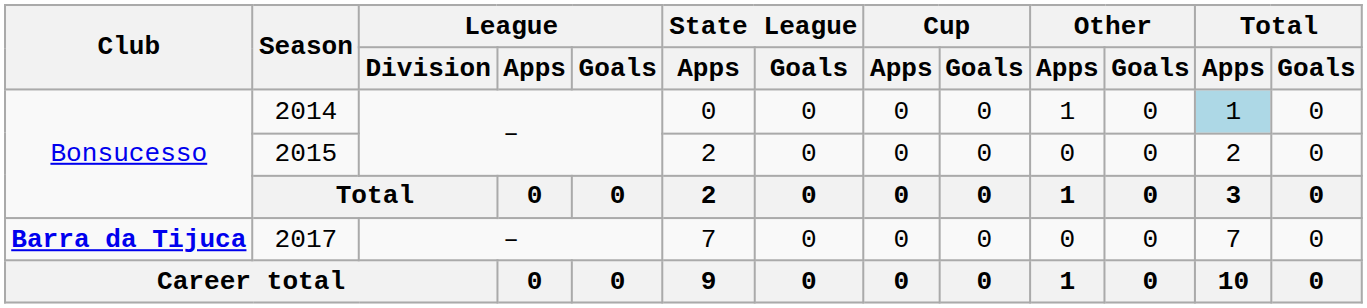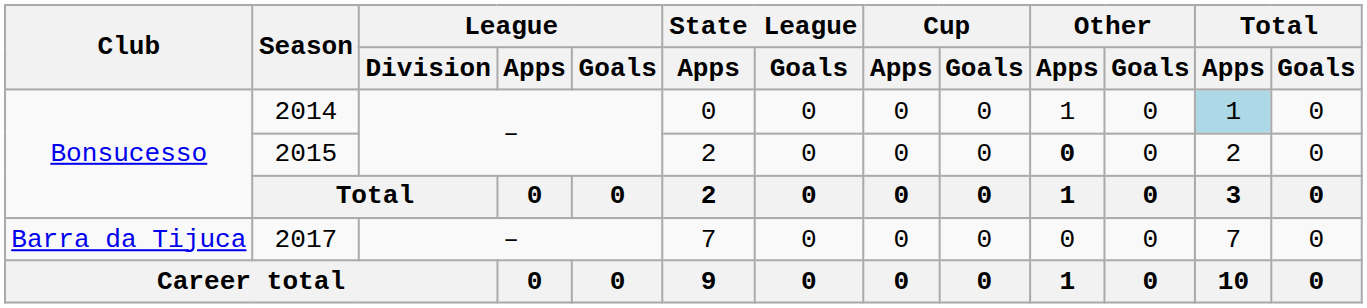2015 | Other / Apps: normal -> bold
2017 | Club: bold -> normal
